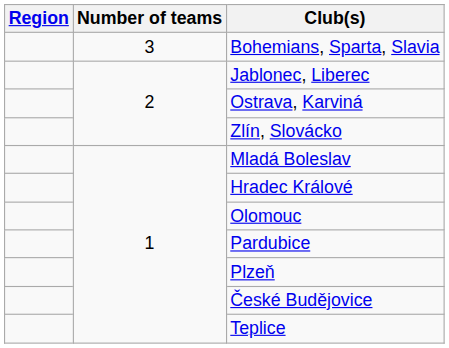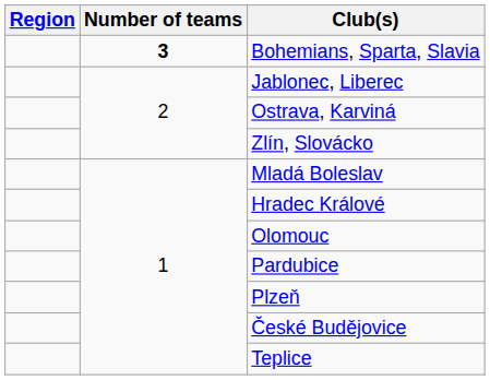Bohemians, Sparta, Slavia | Number of teams: normal -> bold
